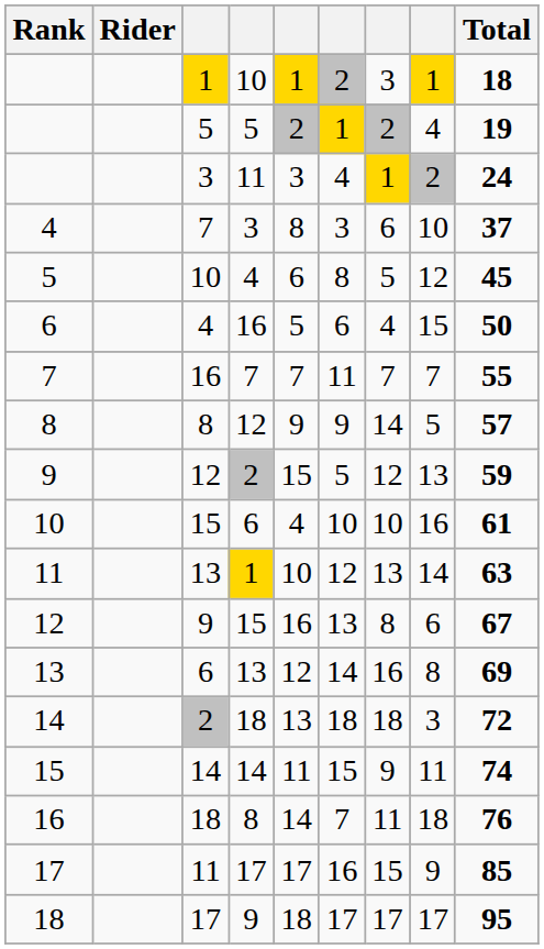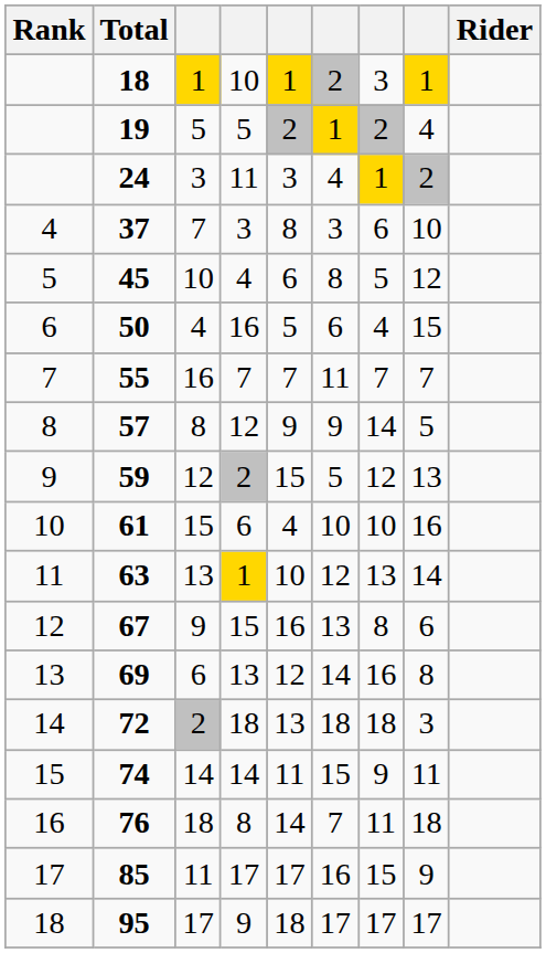columns swapped: Rider <-> Total
